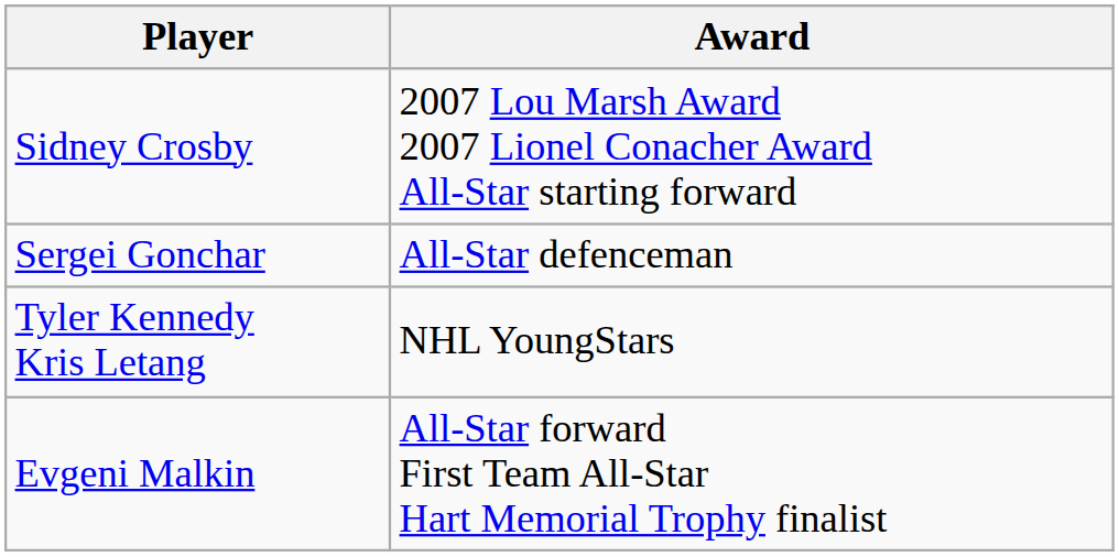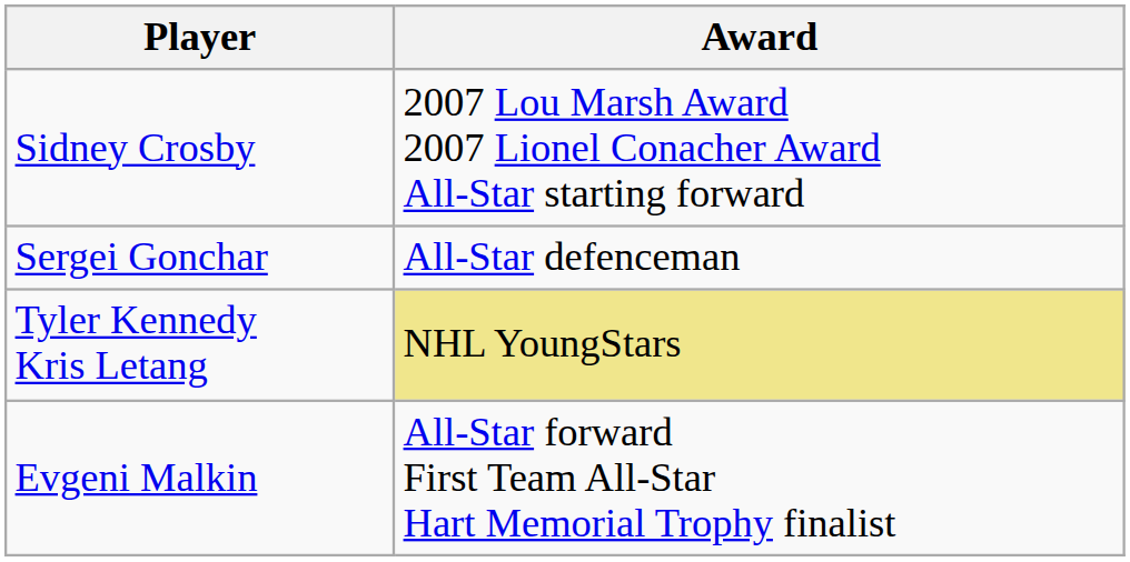Tyler Kennedy Kris Letang | Award: no background -> khaki background
